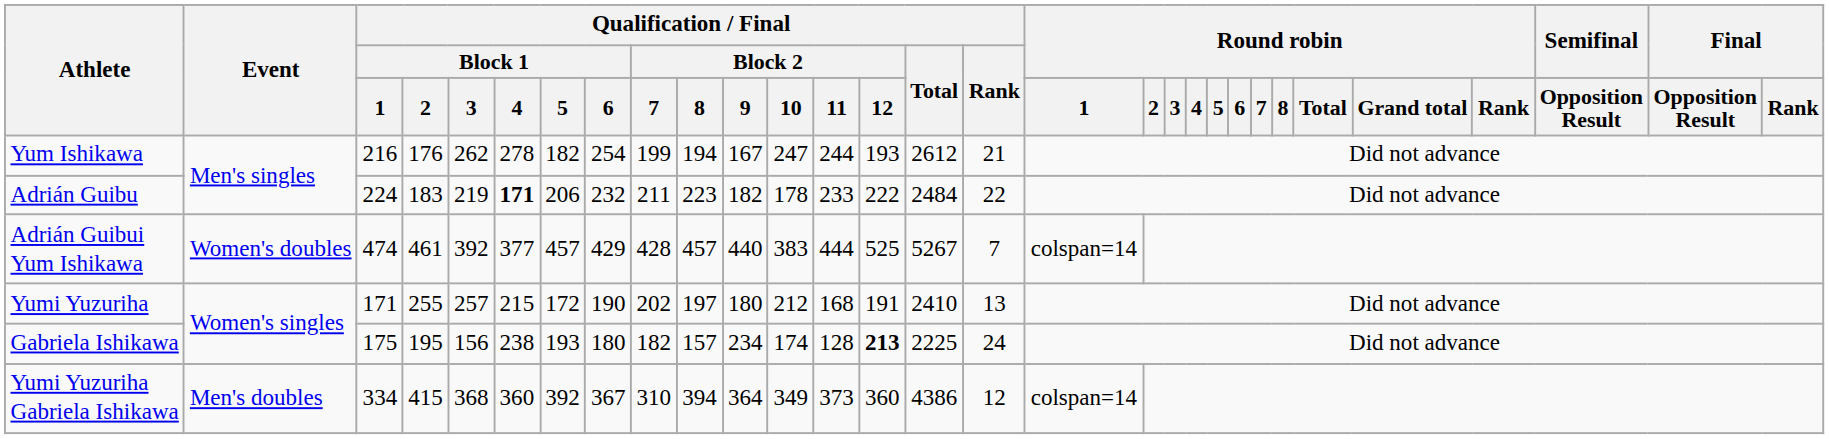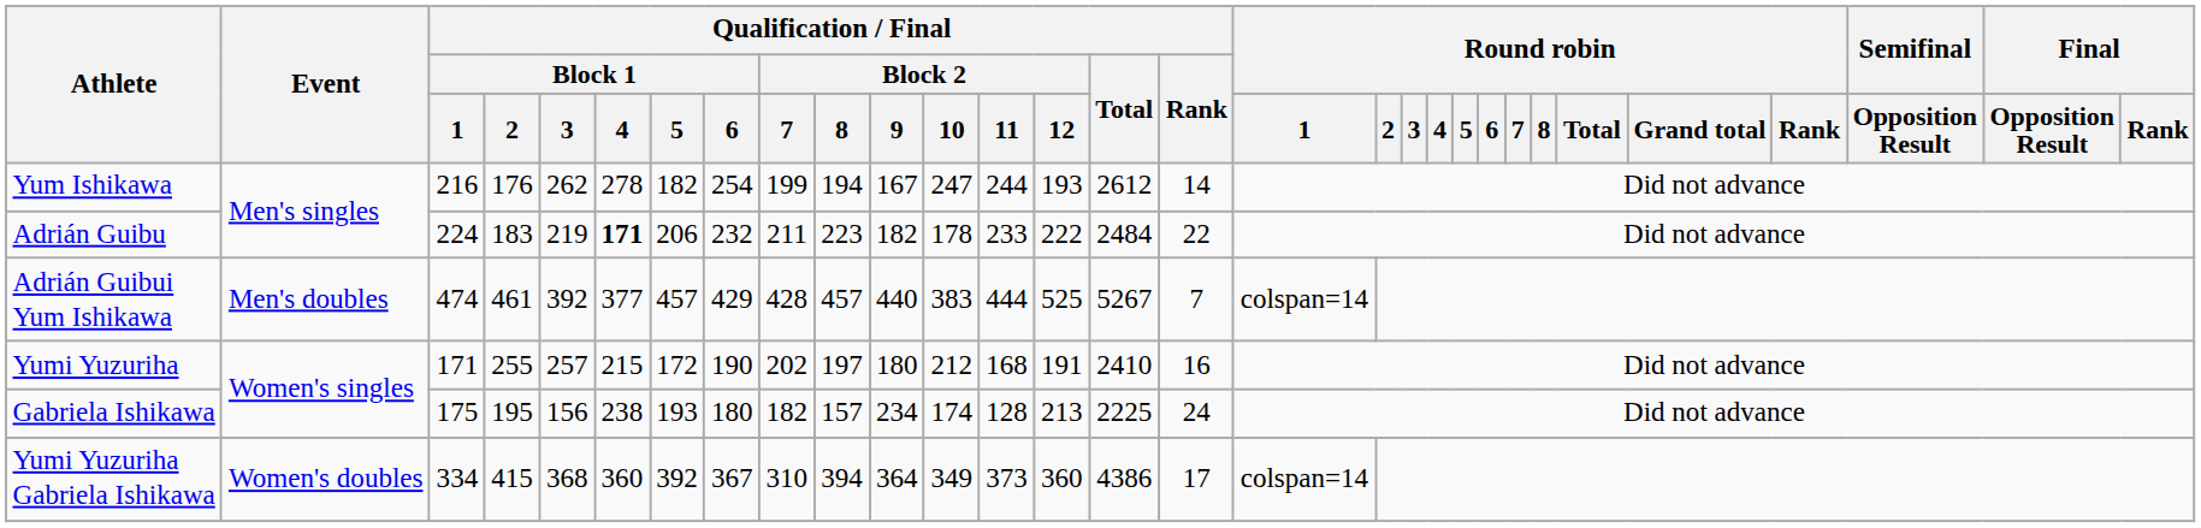Yum Ishikawa | Qualification / Final / Rank: 21 -> 14
Adrián Guibui Yum Ishikawa | Event: Women's doubles -> Men's doubles
Yumi Yuzuriha | Qualification / Final / Rank: 13 -> 16
Gabriela Ishikawa | Qualification / Final / Block 2 / 12: bold -> normal
Yumi Yuzuriha Gabriela Ishikawa | Event: Men's doubles -> Women's doubles
Yumi Yuzuriha Gabriela Ishikawa | Qualification / Final / Rank: 12 -> 17
